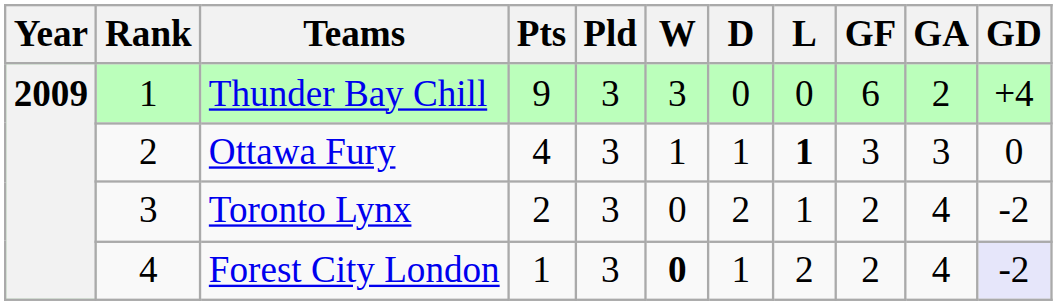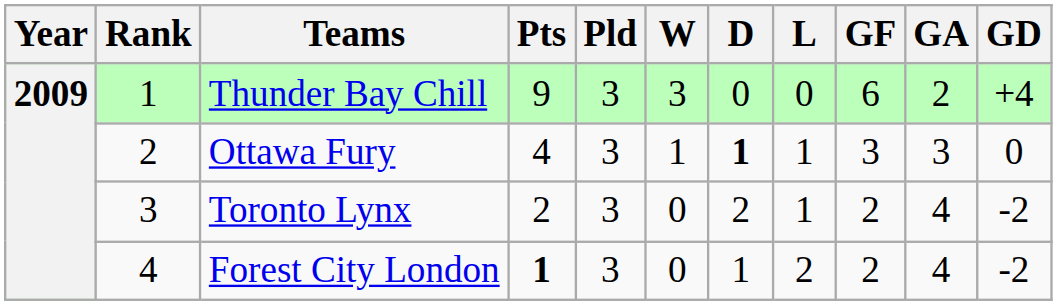Ottawa Fury | D: normal -> bold
Ottawa Fury | L: bold -> normal
Forest City London | Pts: normal -> bold
Forest City London | W: bold -> normal
Forest City London | GD: lavender background -> no background
